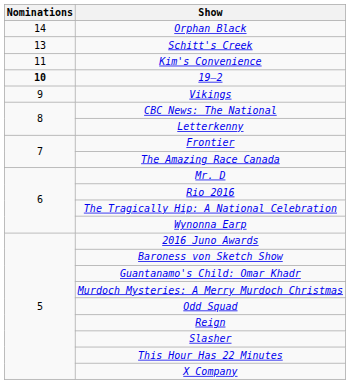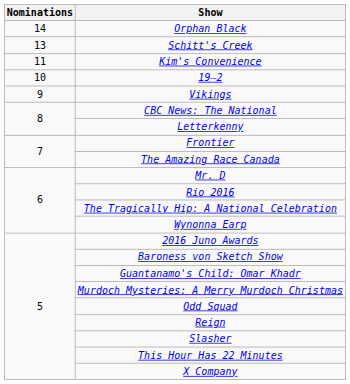19–2 | Nominations: bold -> normal
